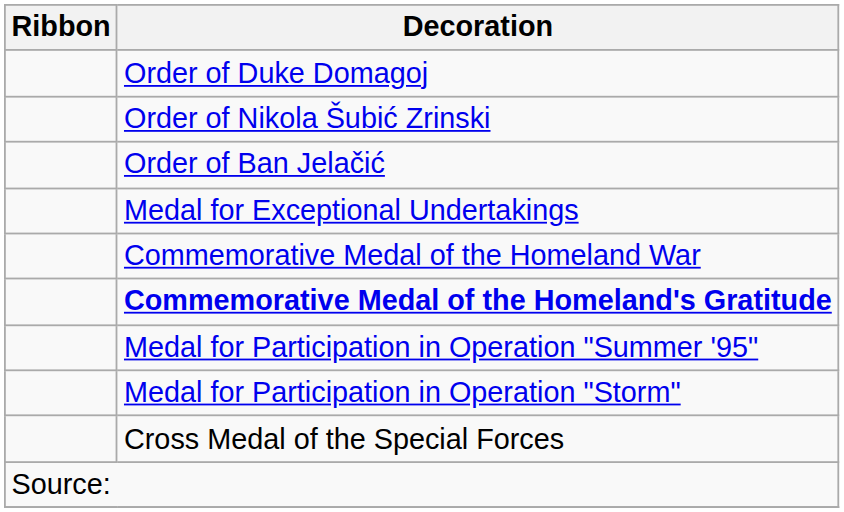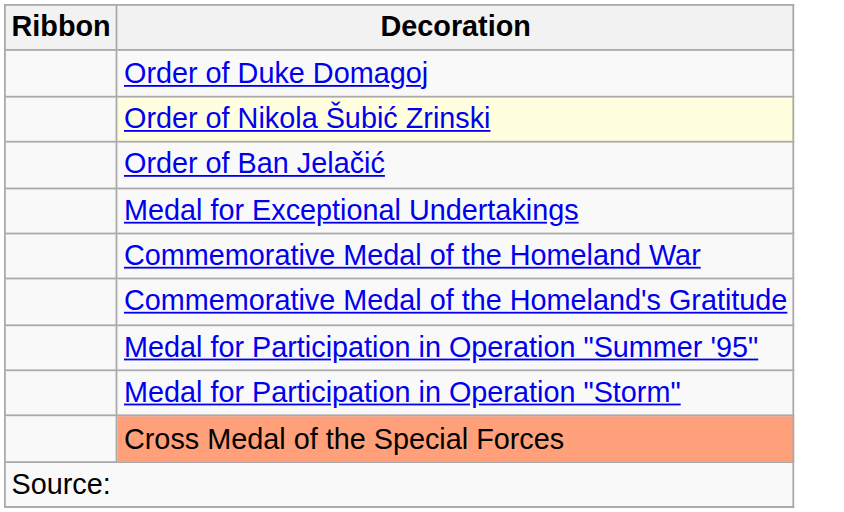Order of Nikola Šubić Zrinski | Decoration: no background -> lightyellow background
Commemorative Medal of the Homeland's Gratitude | Decoration: bold -> normal
Cross Medal of the Special Forces | Decoration: no background -> lightsalmon background
